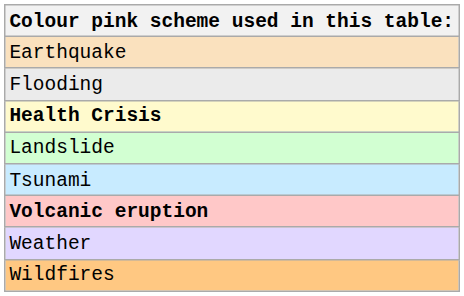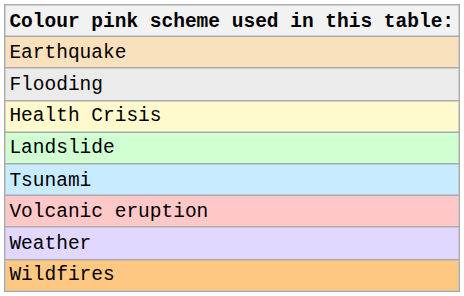row 4 | column 1: bold -> normal
row 7 | column 1: bold -> normal
